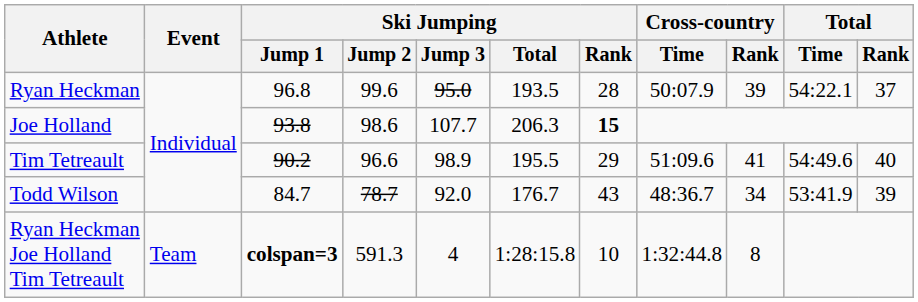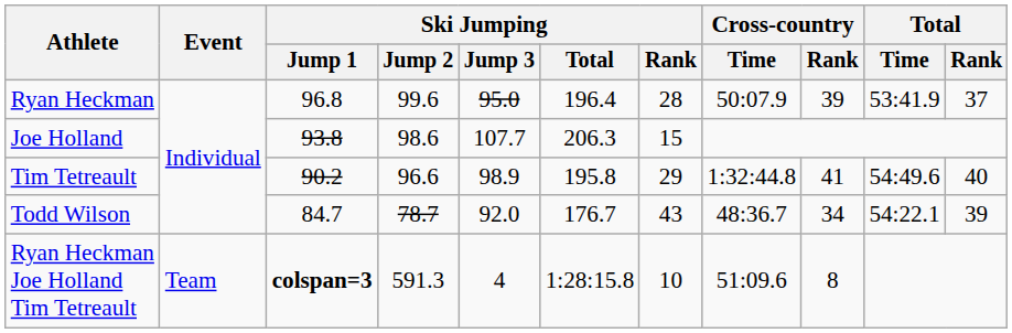Ryan Heckman | Ski Jumping / Total: 193.5 -> 196.4
Ryan Heckman | Total / Time: 54:22.1 -> 53:41.9
Joe Holland | Ski Jumping / Rank: bold -> normal
Tim Tetreault | Ski Jumping / Total: 195.5 -> 195.8
Tim Tetreault | Cross-country / Time: 51:09.6 -> 1:32:44.8
Todd Wilson | Total / Time: 53:41.9 -> 54:22.1
Ryan Heckman Joe Holland Tim Tetreault | Cross-country / Time: 1:32:44.8 -> 51:09.6
